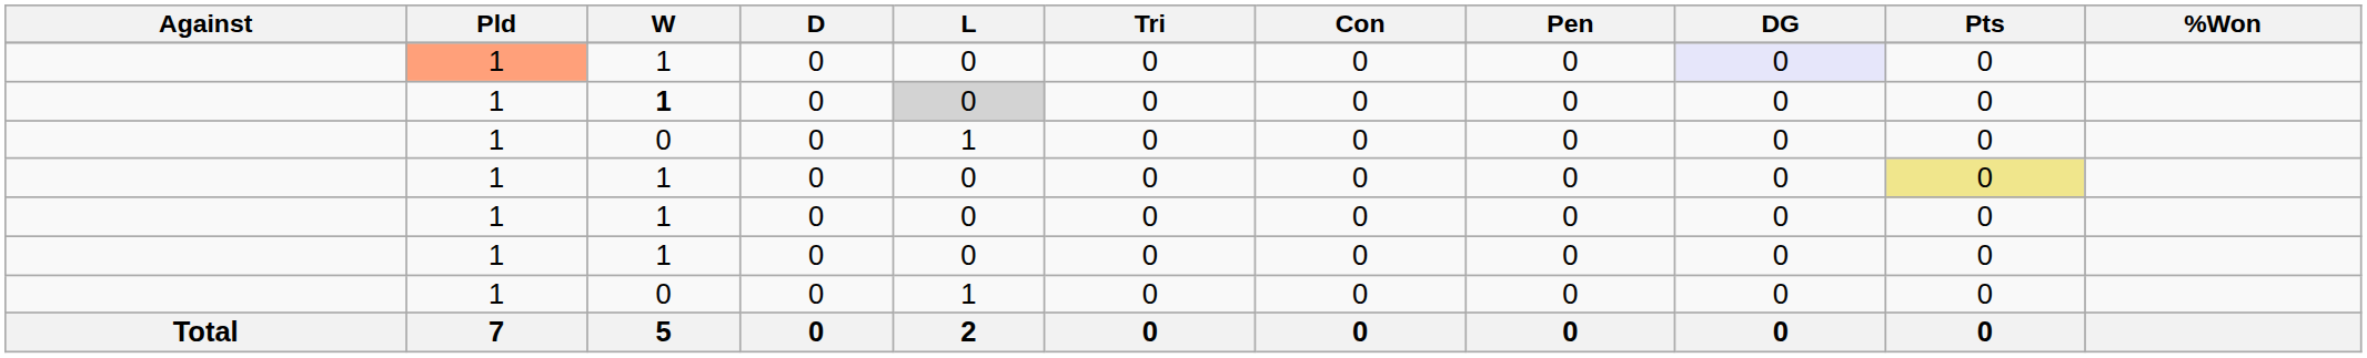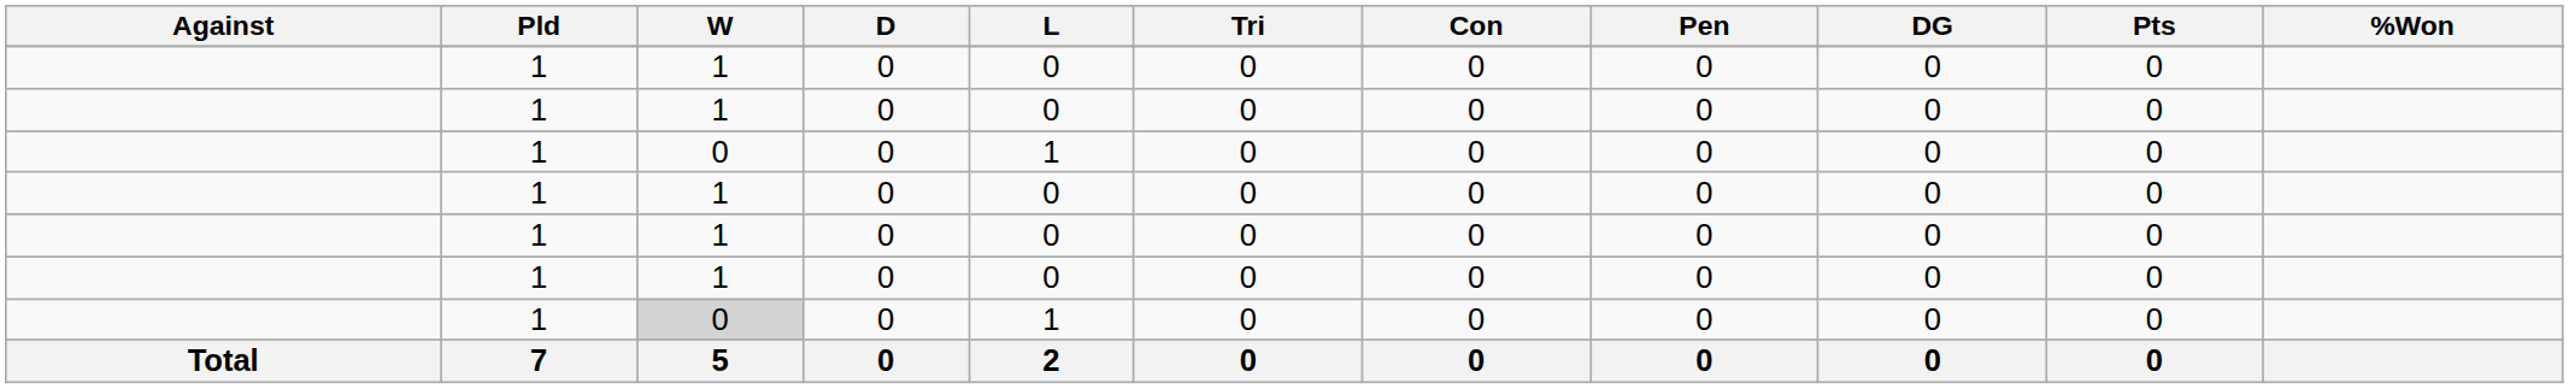row 2 | Pld: lightsalmon background -> no background
row 2 | DG: lavender background -> no background
row 3 | W: bold -> normal
row 3 | L: lightgrey background -> no background
row 5 | Pts: khaki background -> no background
row 8 | W: no background -> lightgrey background
